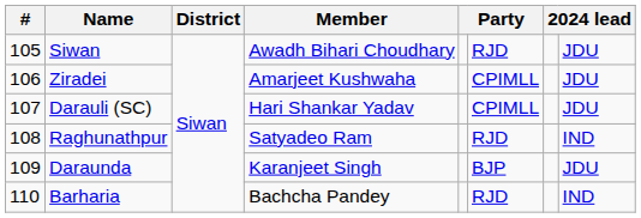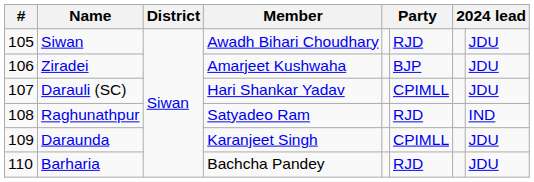Ziradei | column 6: CPIMLL -> BJP
Daraunda | column 6: BJP -> CPIMLL
Barharia | column 8: IND -> JDU
